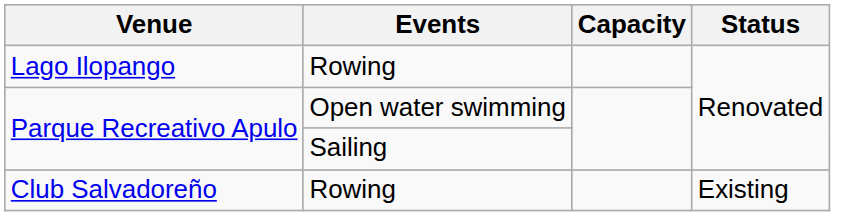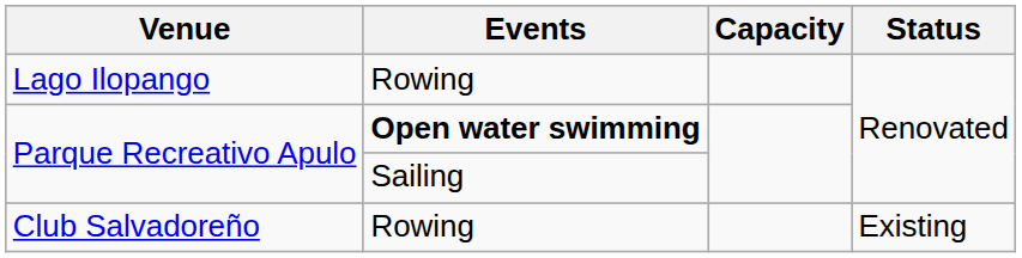Parque Recreativo Apulo / Open water swimming | Events: normal -> bold
